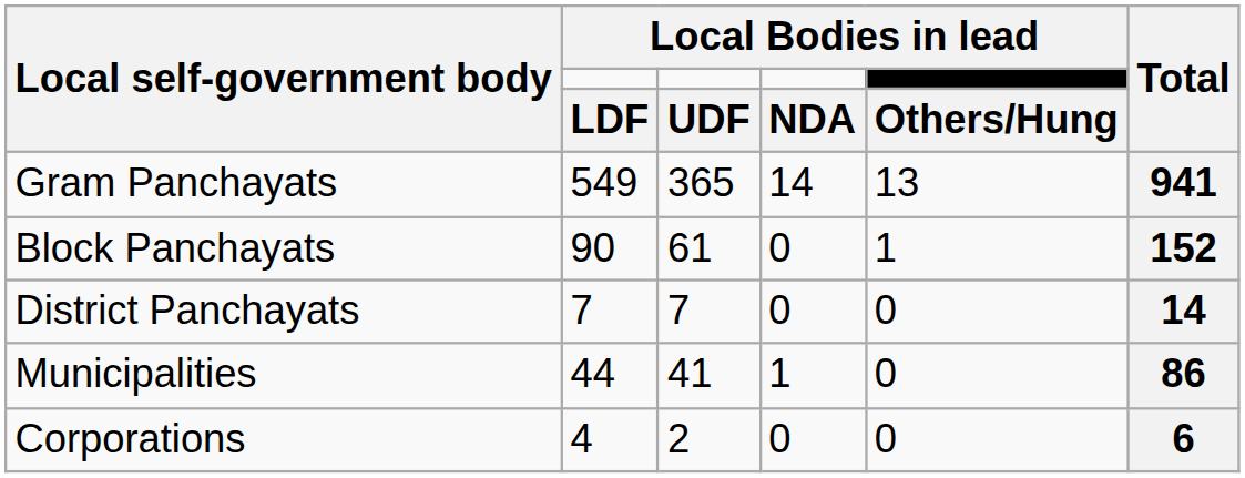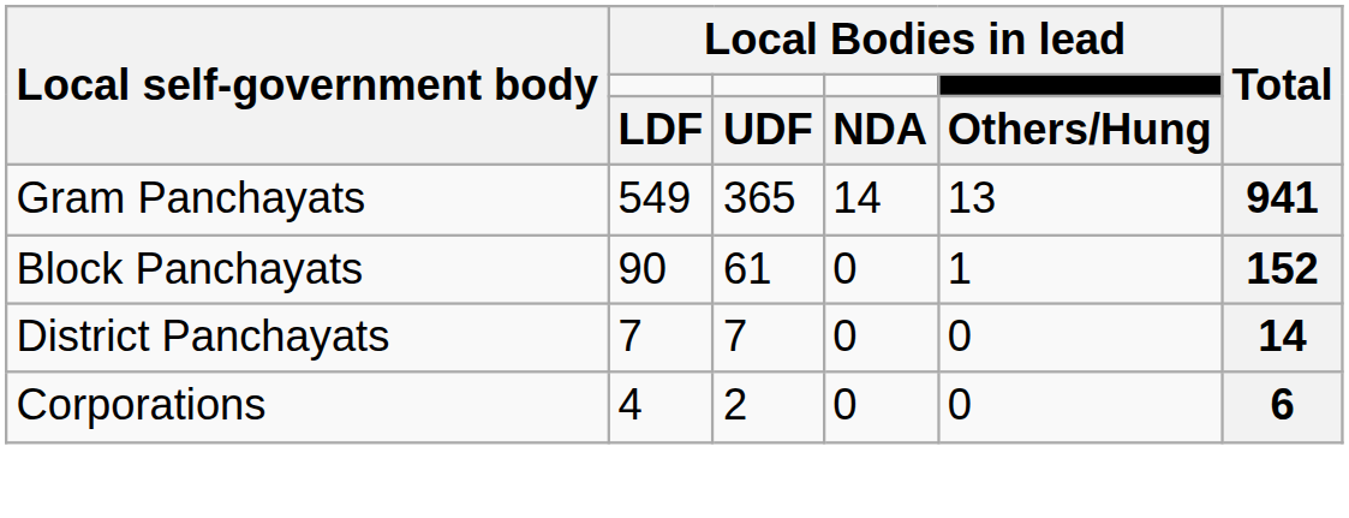- row: Municipalities | 44 | 41 | 1 | 0 | 86
